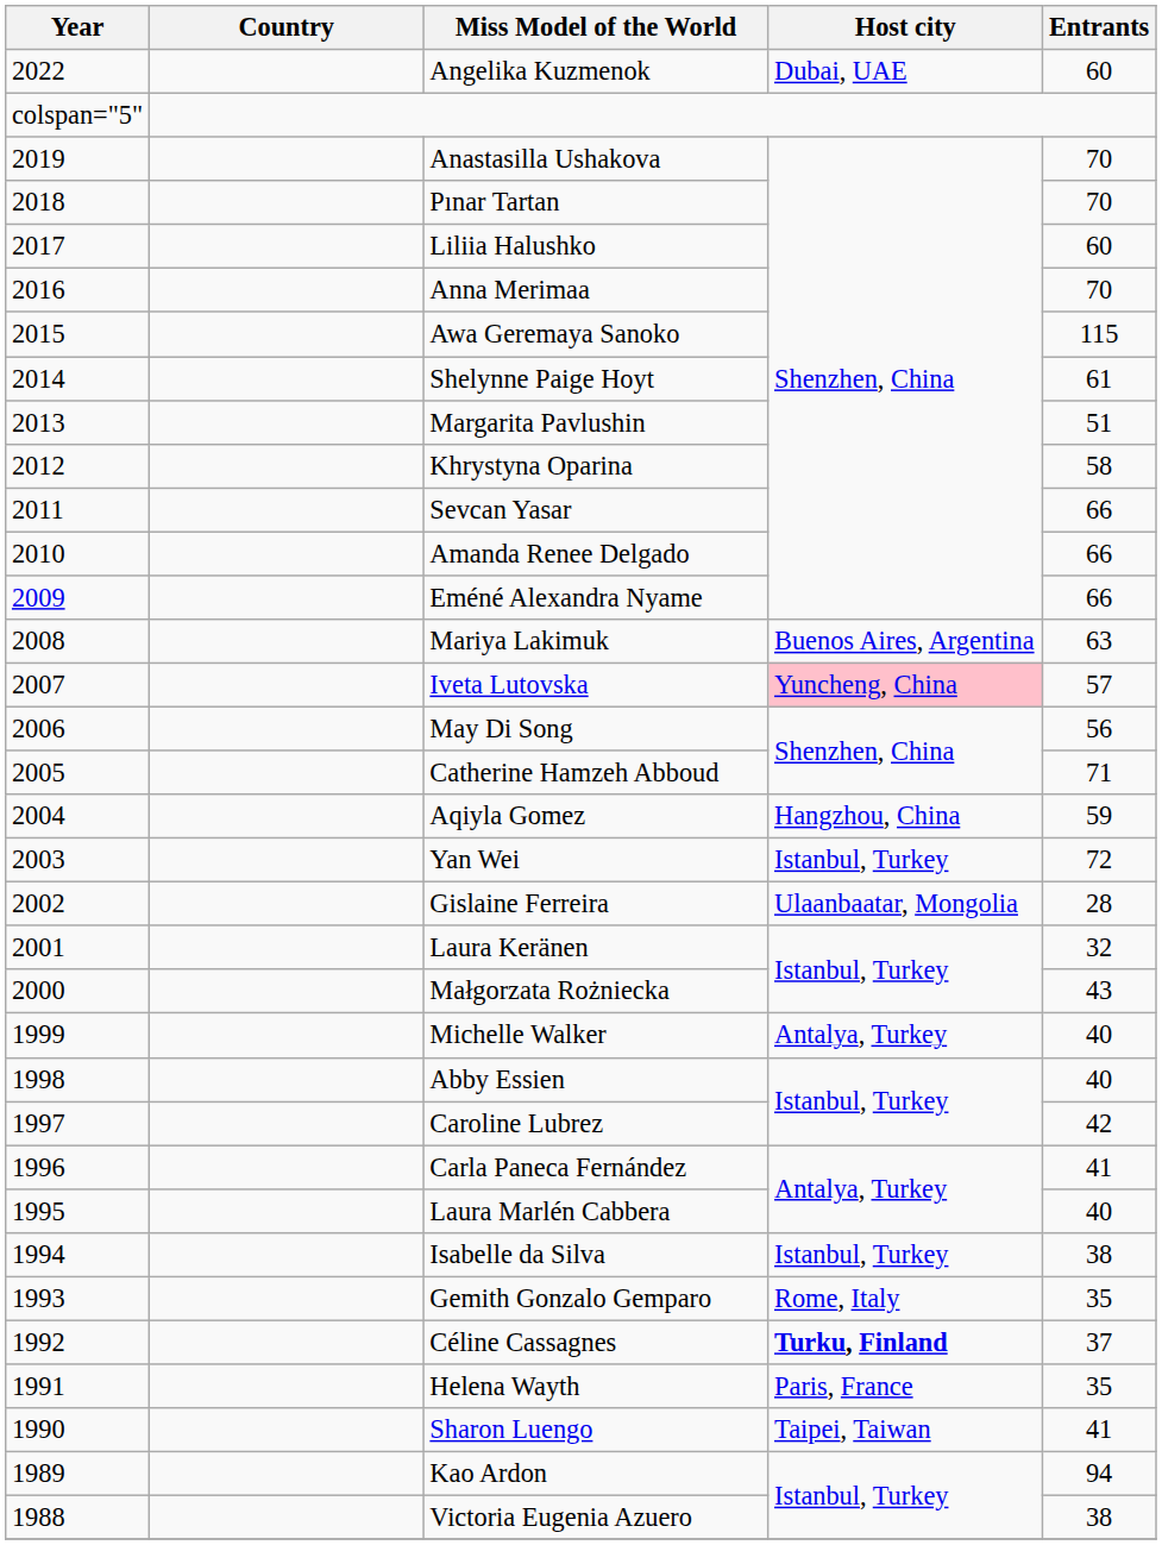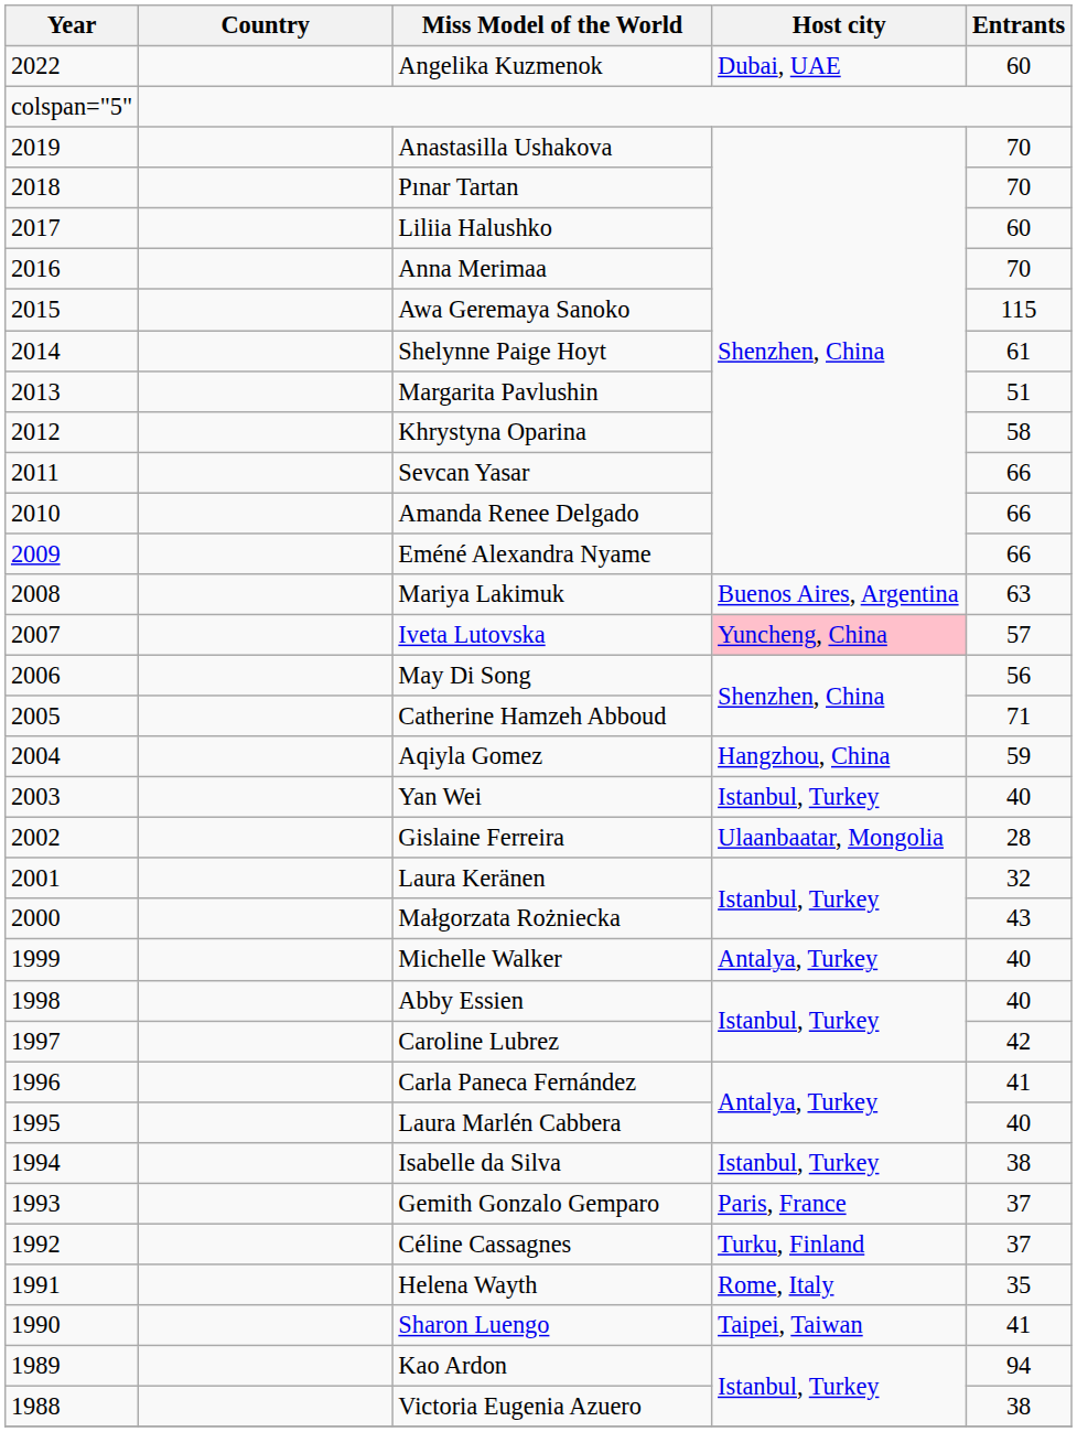Yan Wei | Entrants: 72 -> 40
Gemith Gonzalo Gemparo | Host city: Rome, Italy -> Paris, France
Gemith Gonzalo Gemparo | Entrants: 35 -> 37
Céline Cassagnes | Host city: bold -> normal
Helena Wayth | Host city: Paris, France -> Rome, Italy
